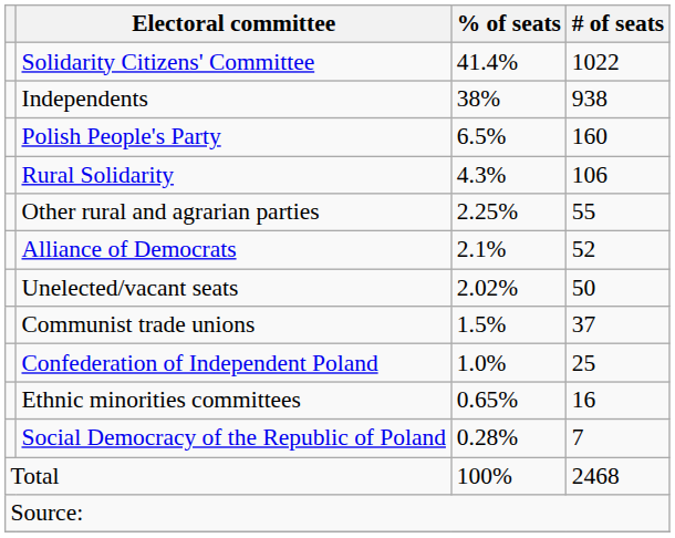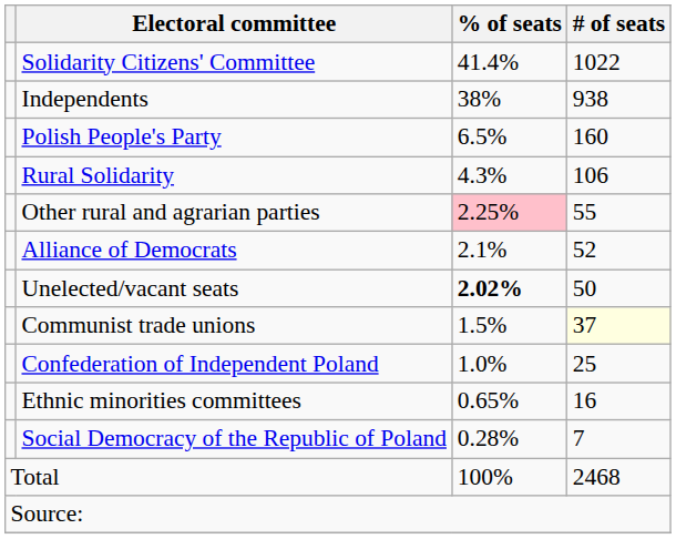Other rural and agrarian parties | % of seats: no background -> pink background
Unelected/vacant seats | % of seats: normal -> bold
Communist trade unions | # of seats: no background -> lightyellow background
